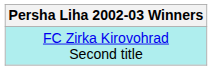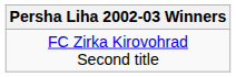row 2 | column 1: paleturquoise background -> no background
